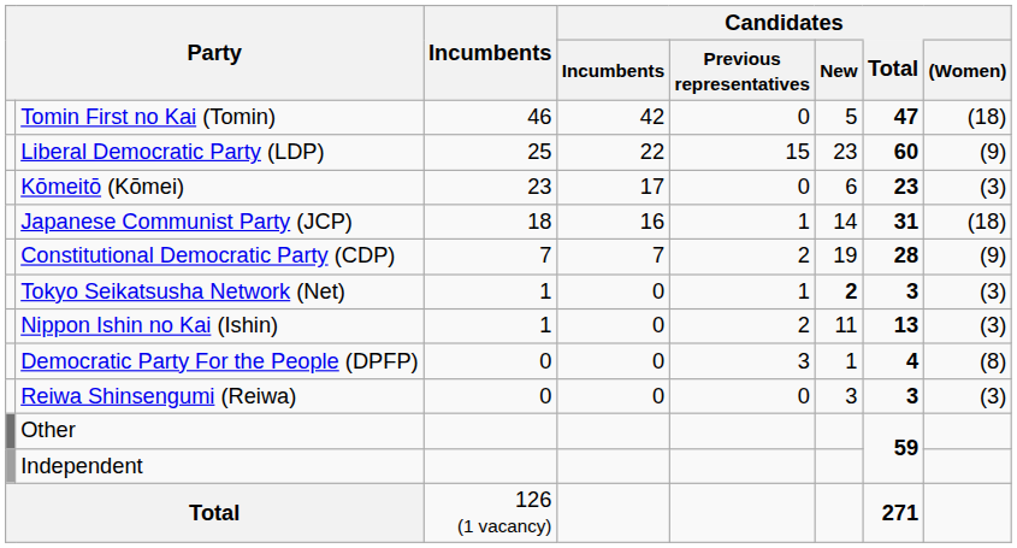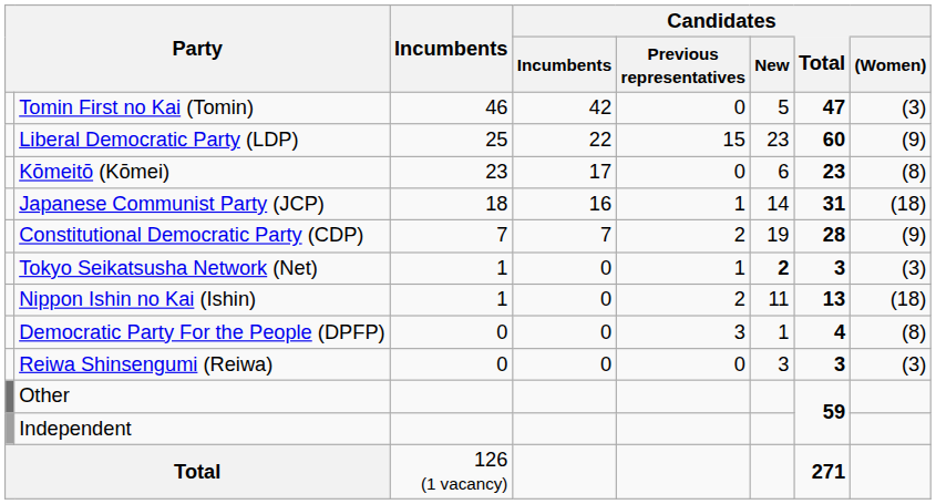Tomin First no Kai (Tomin) | Candidates / (Women): (18) -> (3)
Kōmeitō (Kōmei) | Candidates / (Women): (3) -> (8)
Nippon Ishin no Kai (Ishin) | Candidates / (Women): (3) -> (18)
